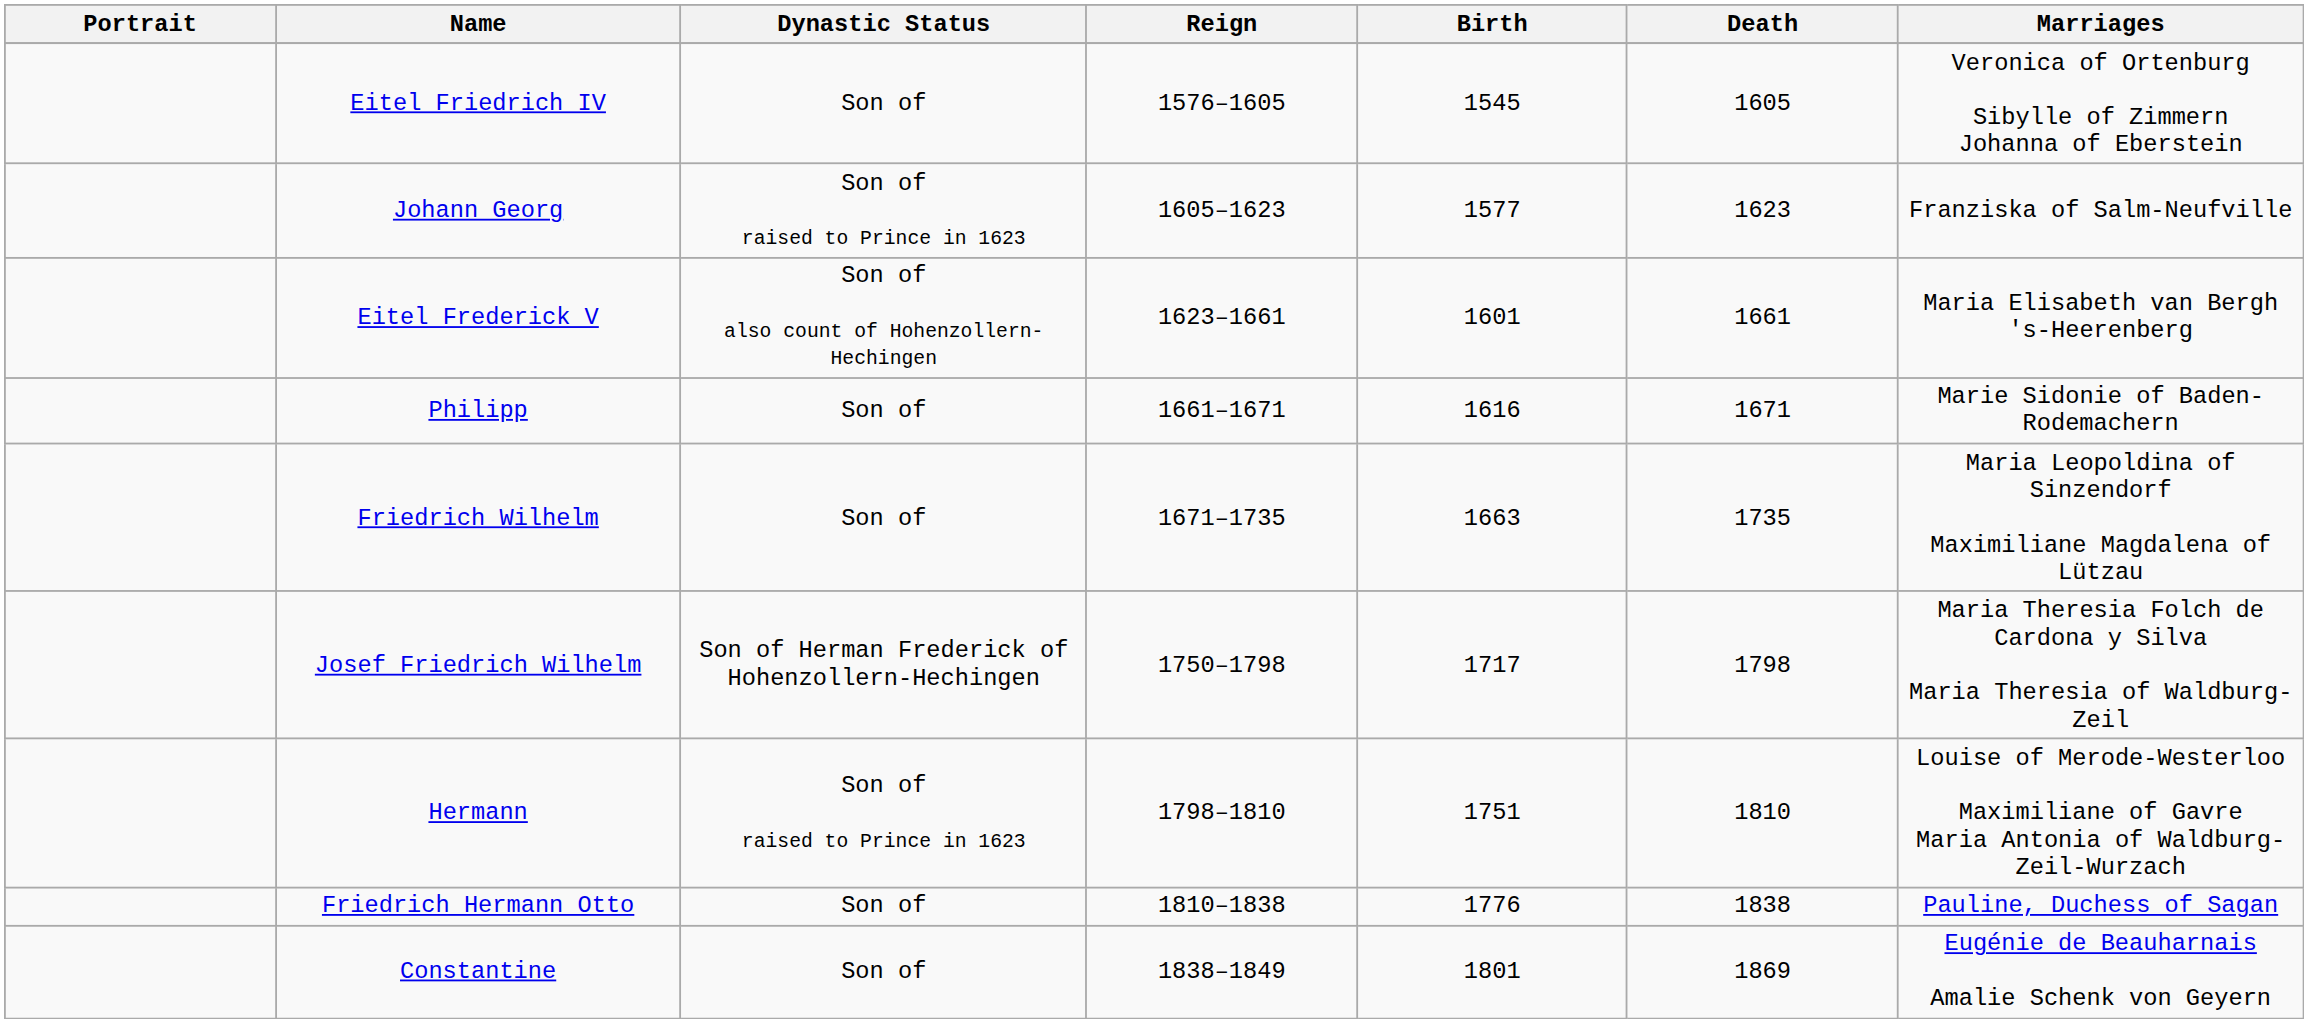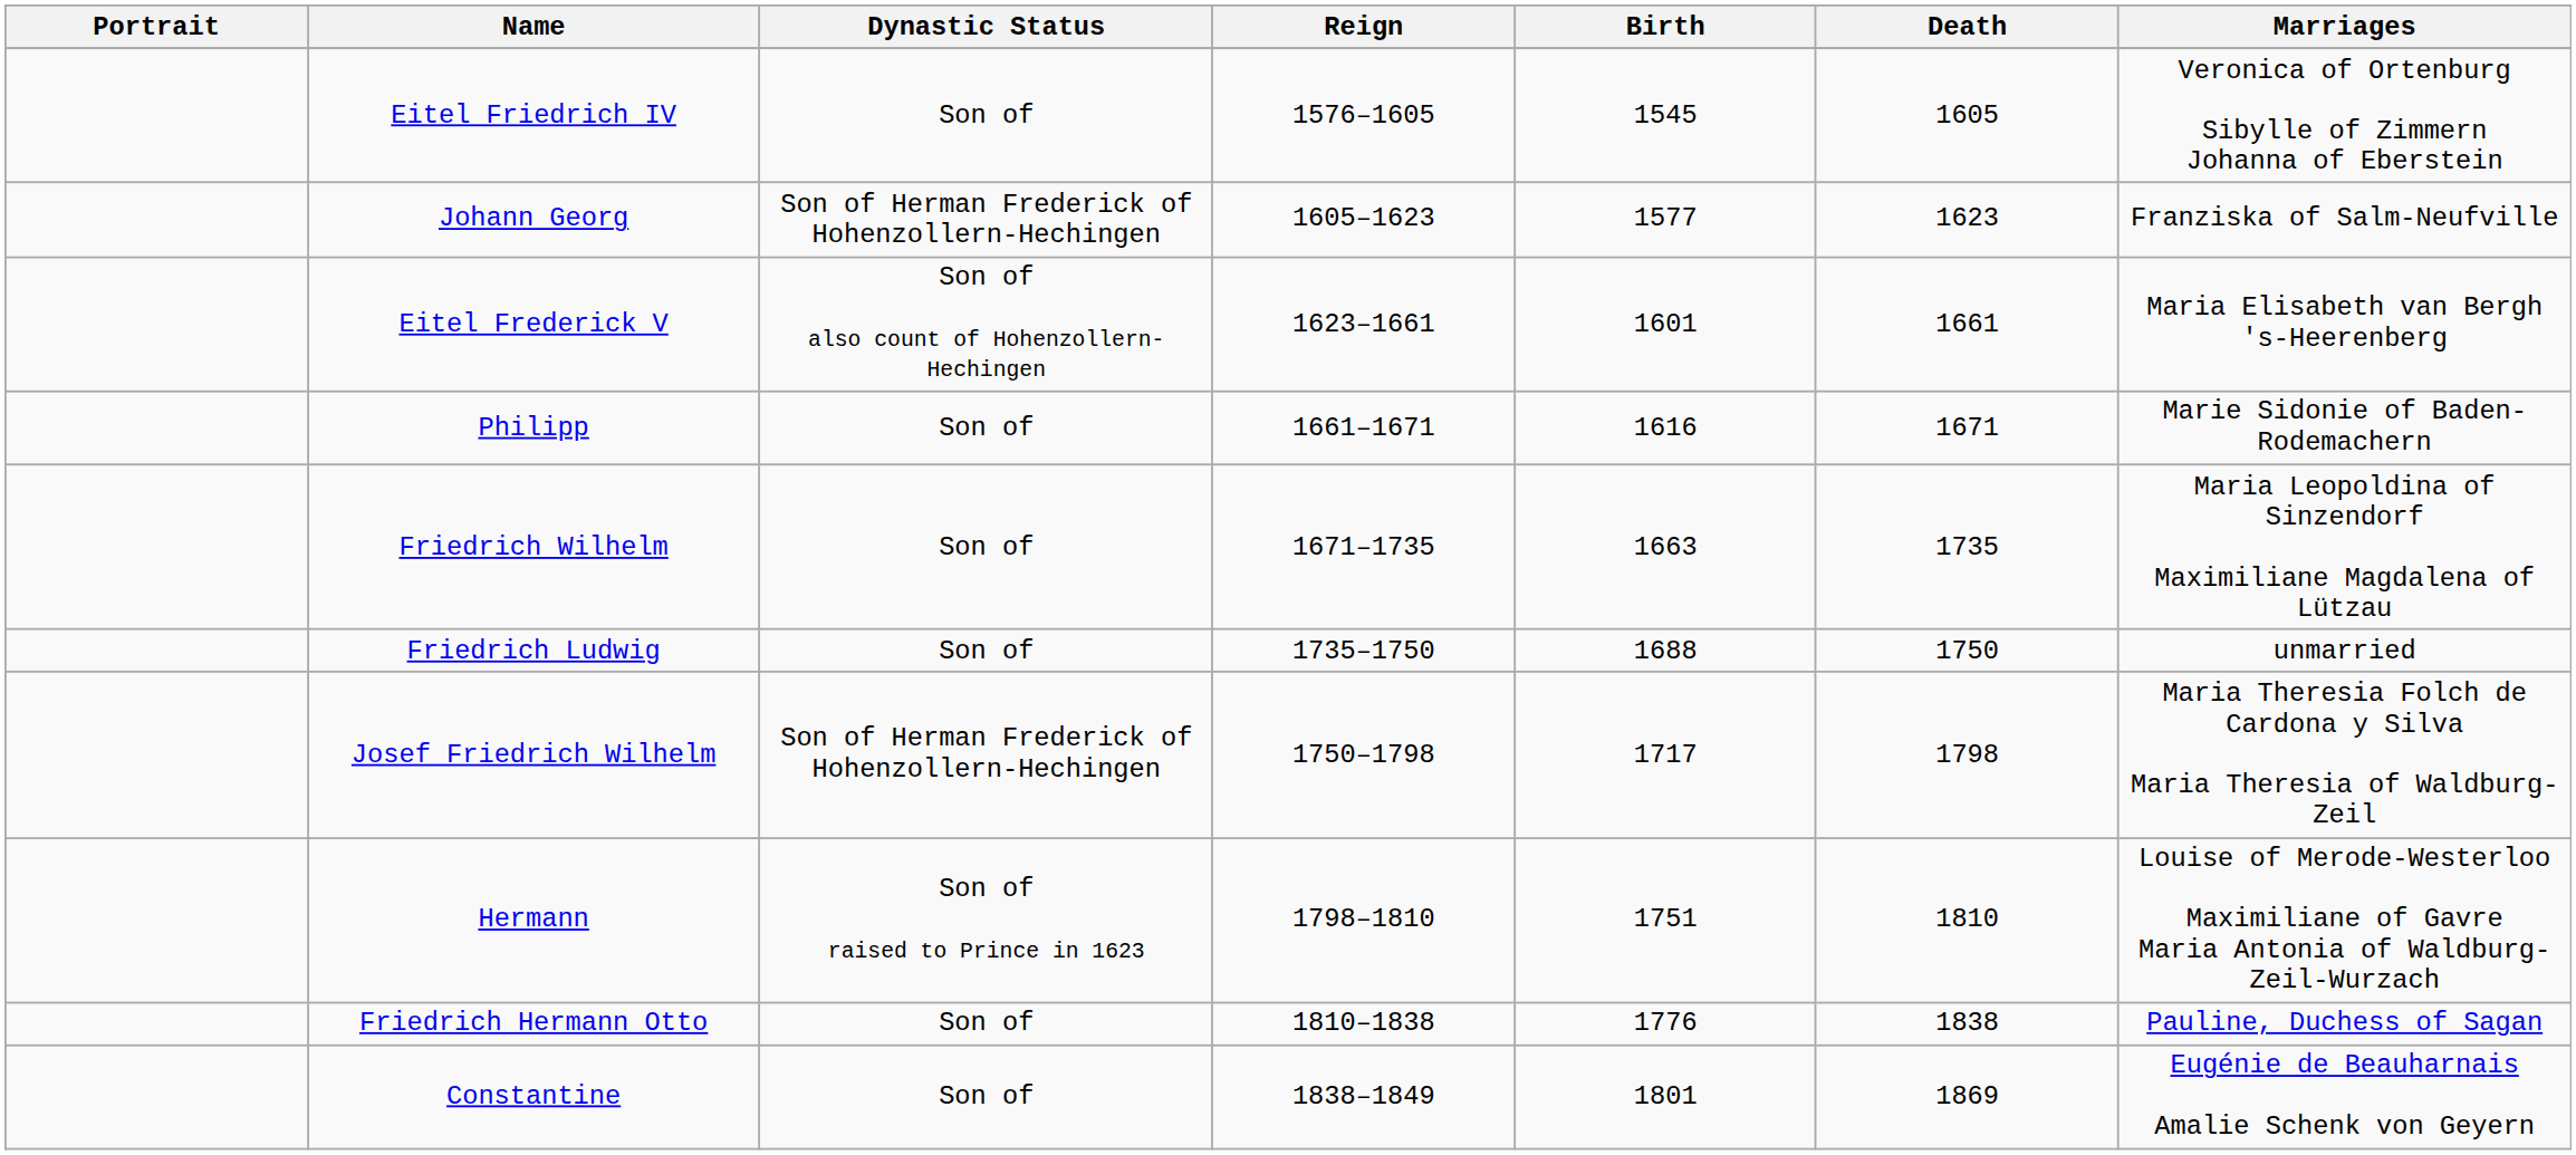Johann Georg | Dynastic Status: Son of raised to Prince in 1623 -> Son of Herman Frederick of Hohenzollern-Hechingen
+ row: Friedrich Ludwig | Son of | 1735–1750 | 1688 | 1750 | unmarried
